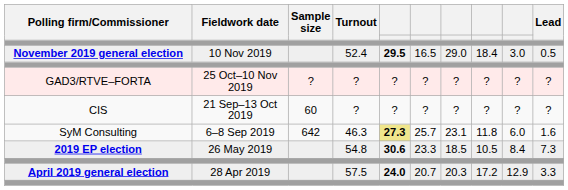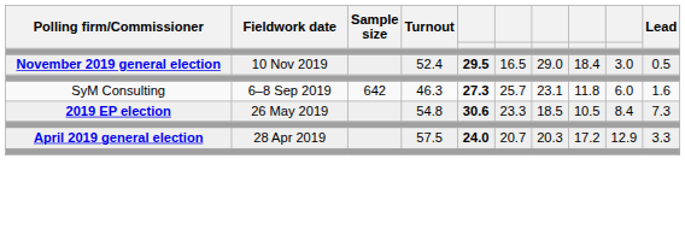- row: GAD3/RTVE–FORTA | 25 Oct–10 Nov 2019 | ? | ? | ? | ? | ? | ? | ? | ?
- row: CIS | 21 Sep–13 Oct 2019 | 60 | ? | ? | ? | ? | ? | ? | ?
SyM Consulting | column 5: khaki background -> no background
